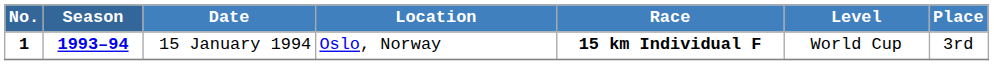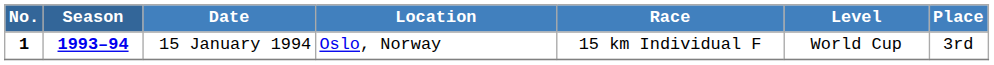15 January 1994 | Race: bold -> normal
